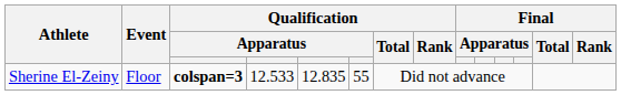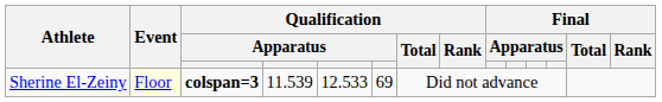Sherine El-Zeiny | Event: no background -> lightyellow background
Sherine El-Zeiny | column 4: 12.533 -> 11.539
Sherine El-Zeiny | column 5: 12.835 -> 12.533
Sherine El-Zeiny | column 6: 55 -> 69
